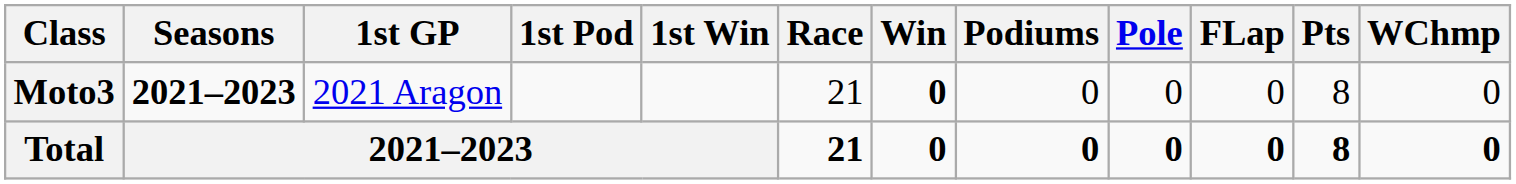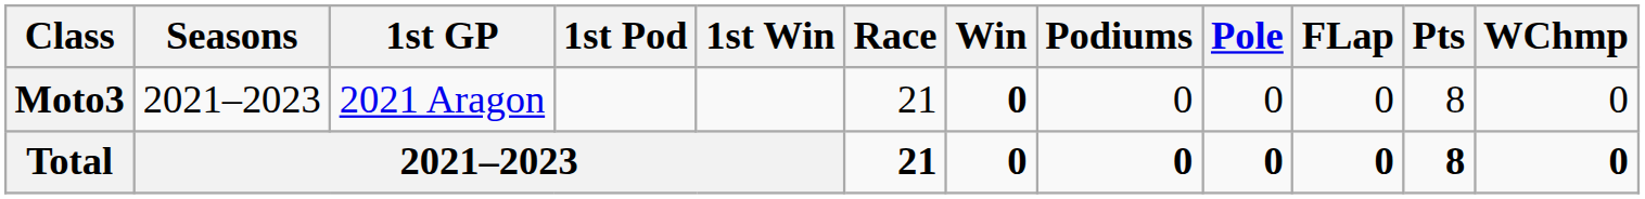Moto3 | Seasons: bold -> normal
